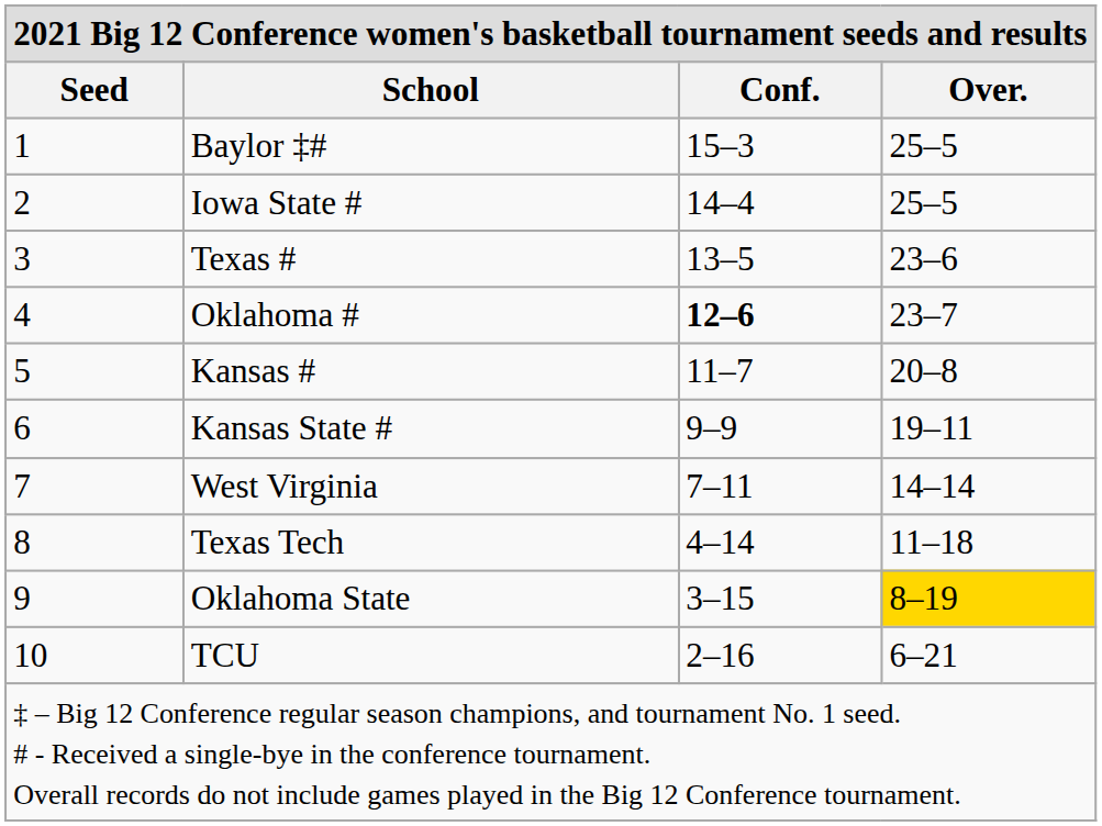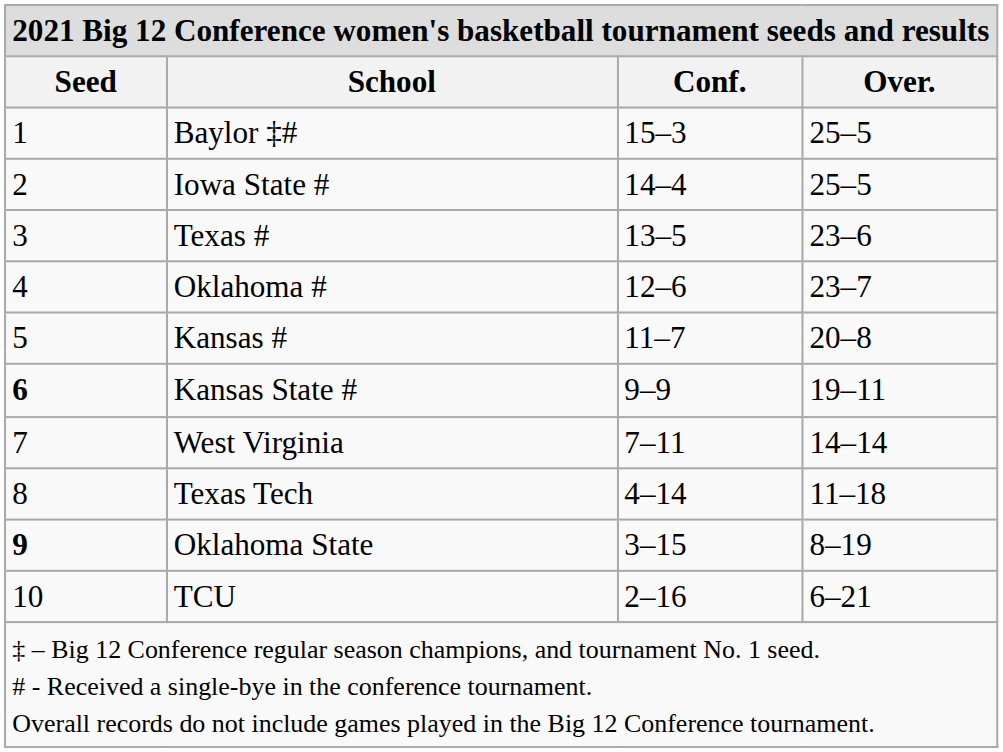Oklahoma # | Conf.: bold -> normal
Kansas State # | Seed: normal -> bold
Oklahoma State | Seed: normal -> bold
Oklahoma State | Over.: gold background -> no background
